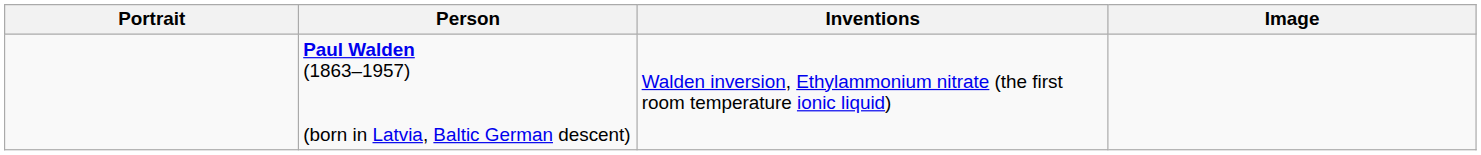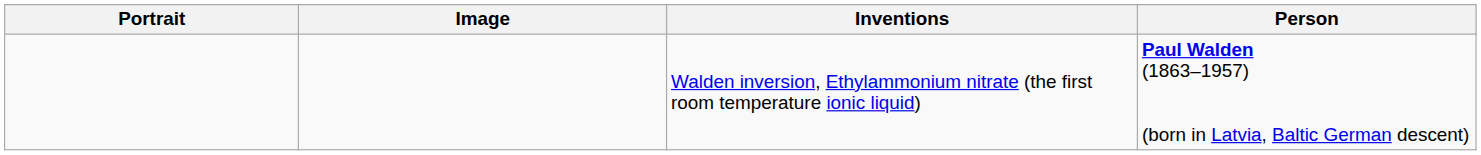columns swapped: Person <-> Image
